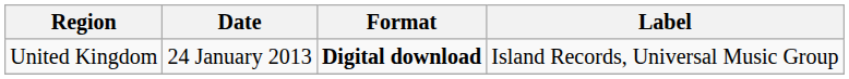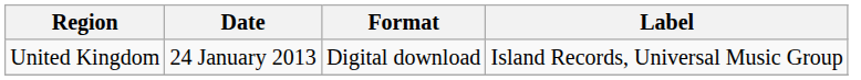United Kingdom | Format: bold -> normal
